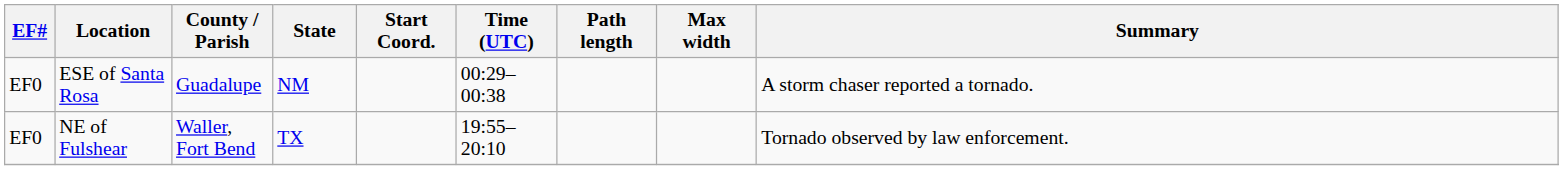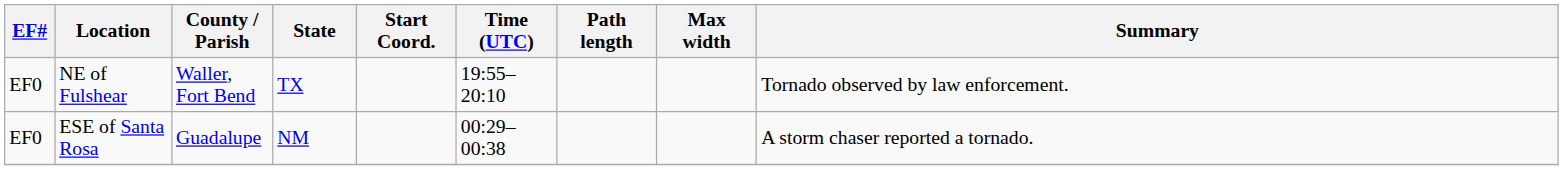rows swapped: NE of Fulshear <-> ESE of Santa Rosa
